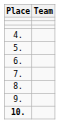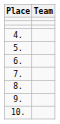row 11 | Place: bold -> normal
